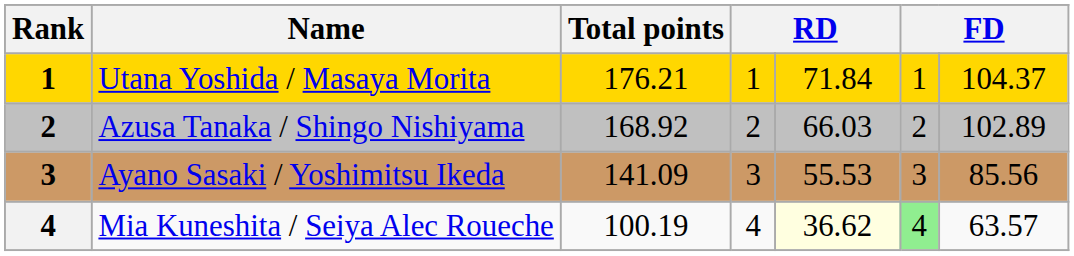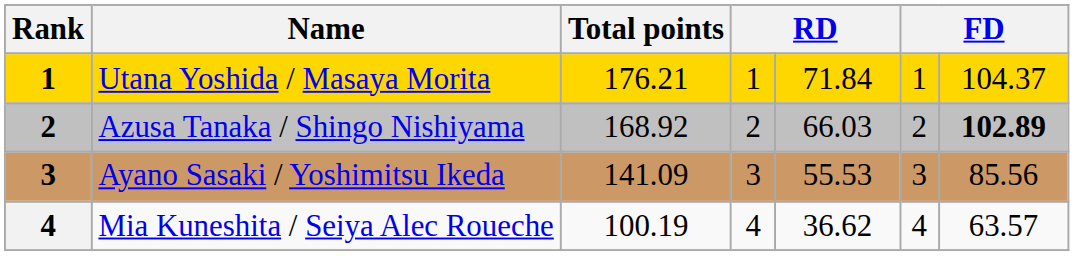Azusa Tanaka / Shingo Nishiyama | column 7: normal -> bold
Mia Kuneshita / Seiya Alec Roueche | column 5: lightyellow background -> no background
Mia Kuneshita / Seiya Alec Roueche | column 6: lightgreen background -> no background
